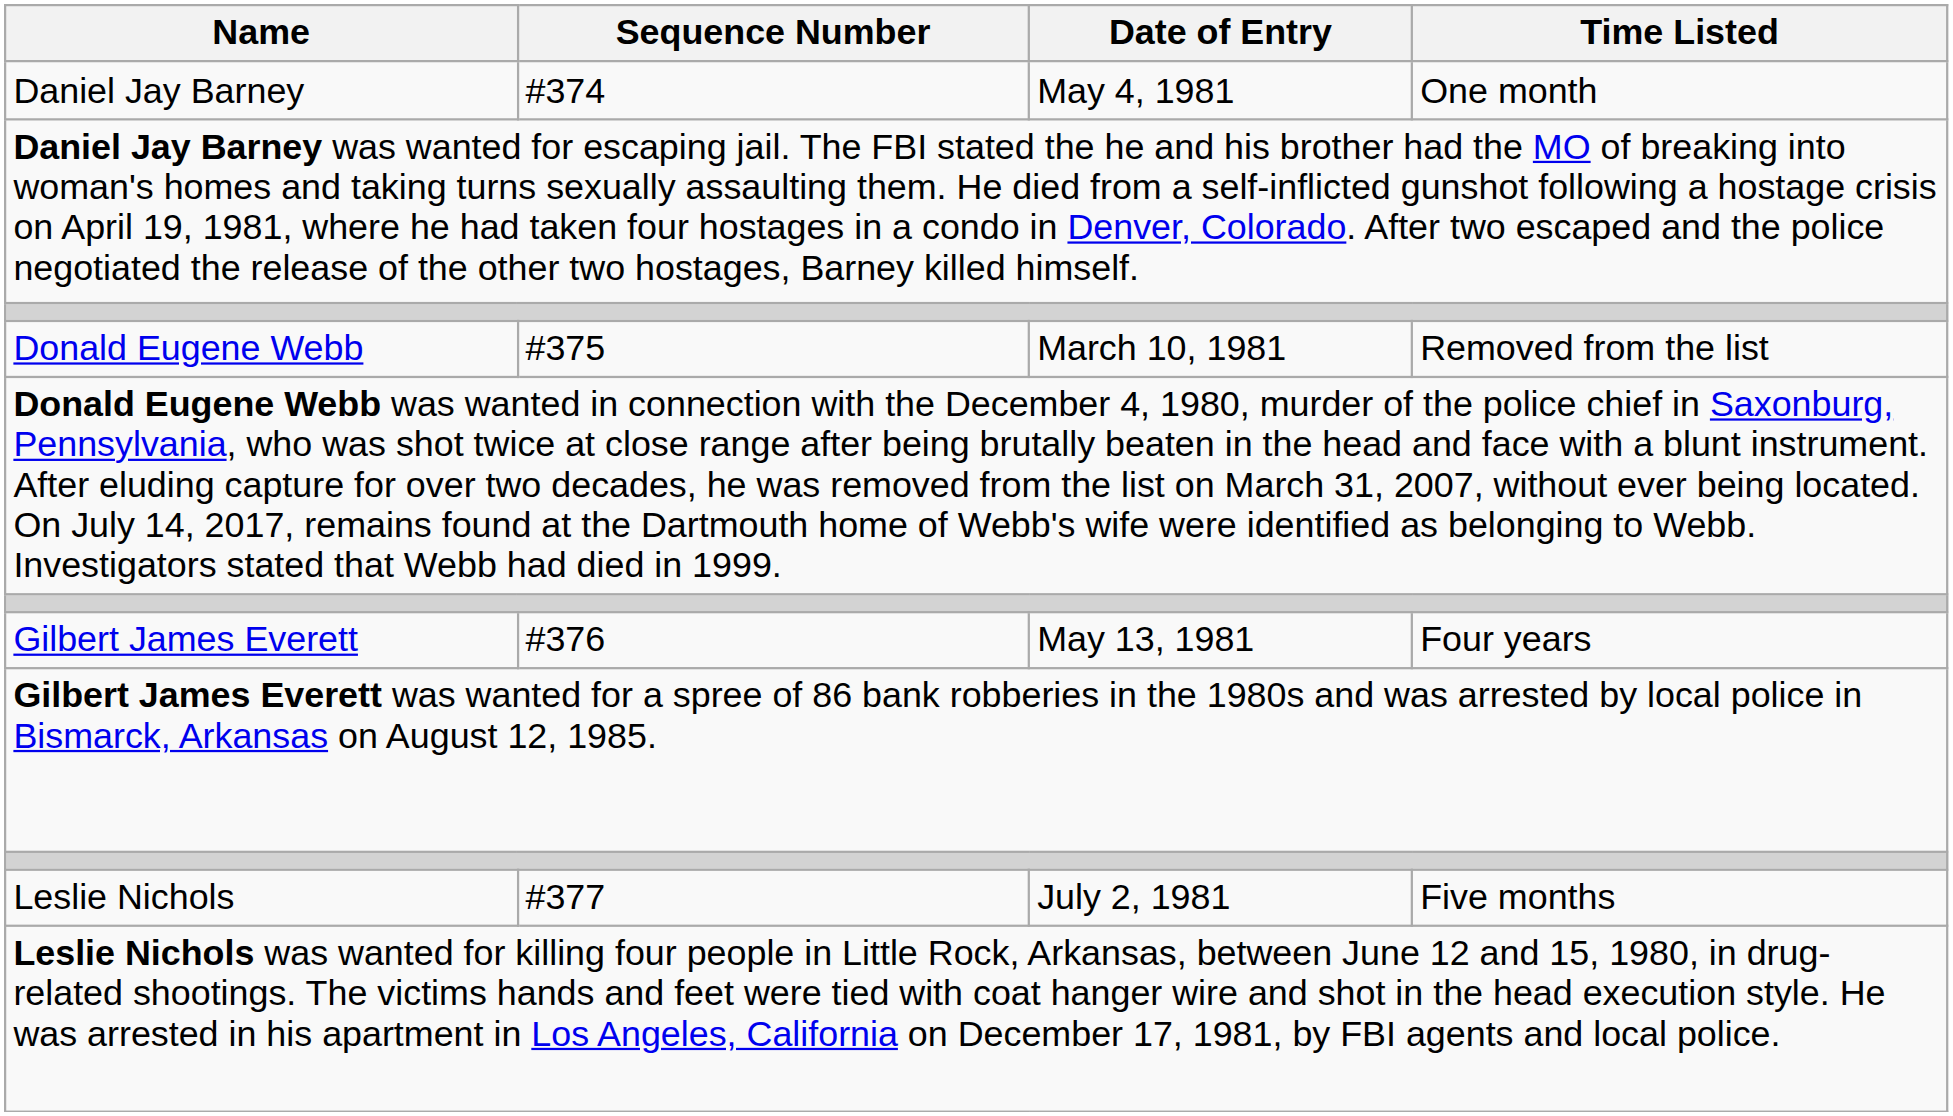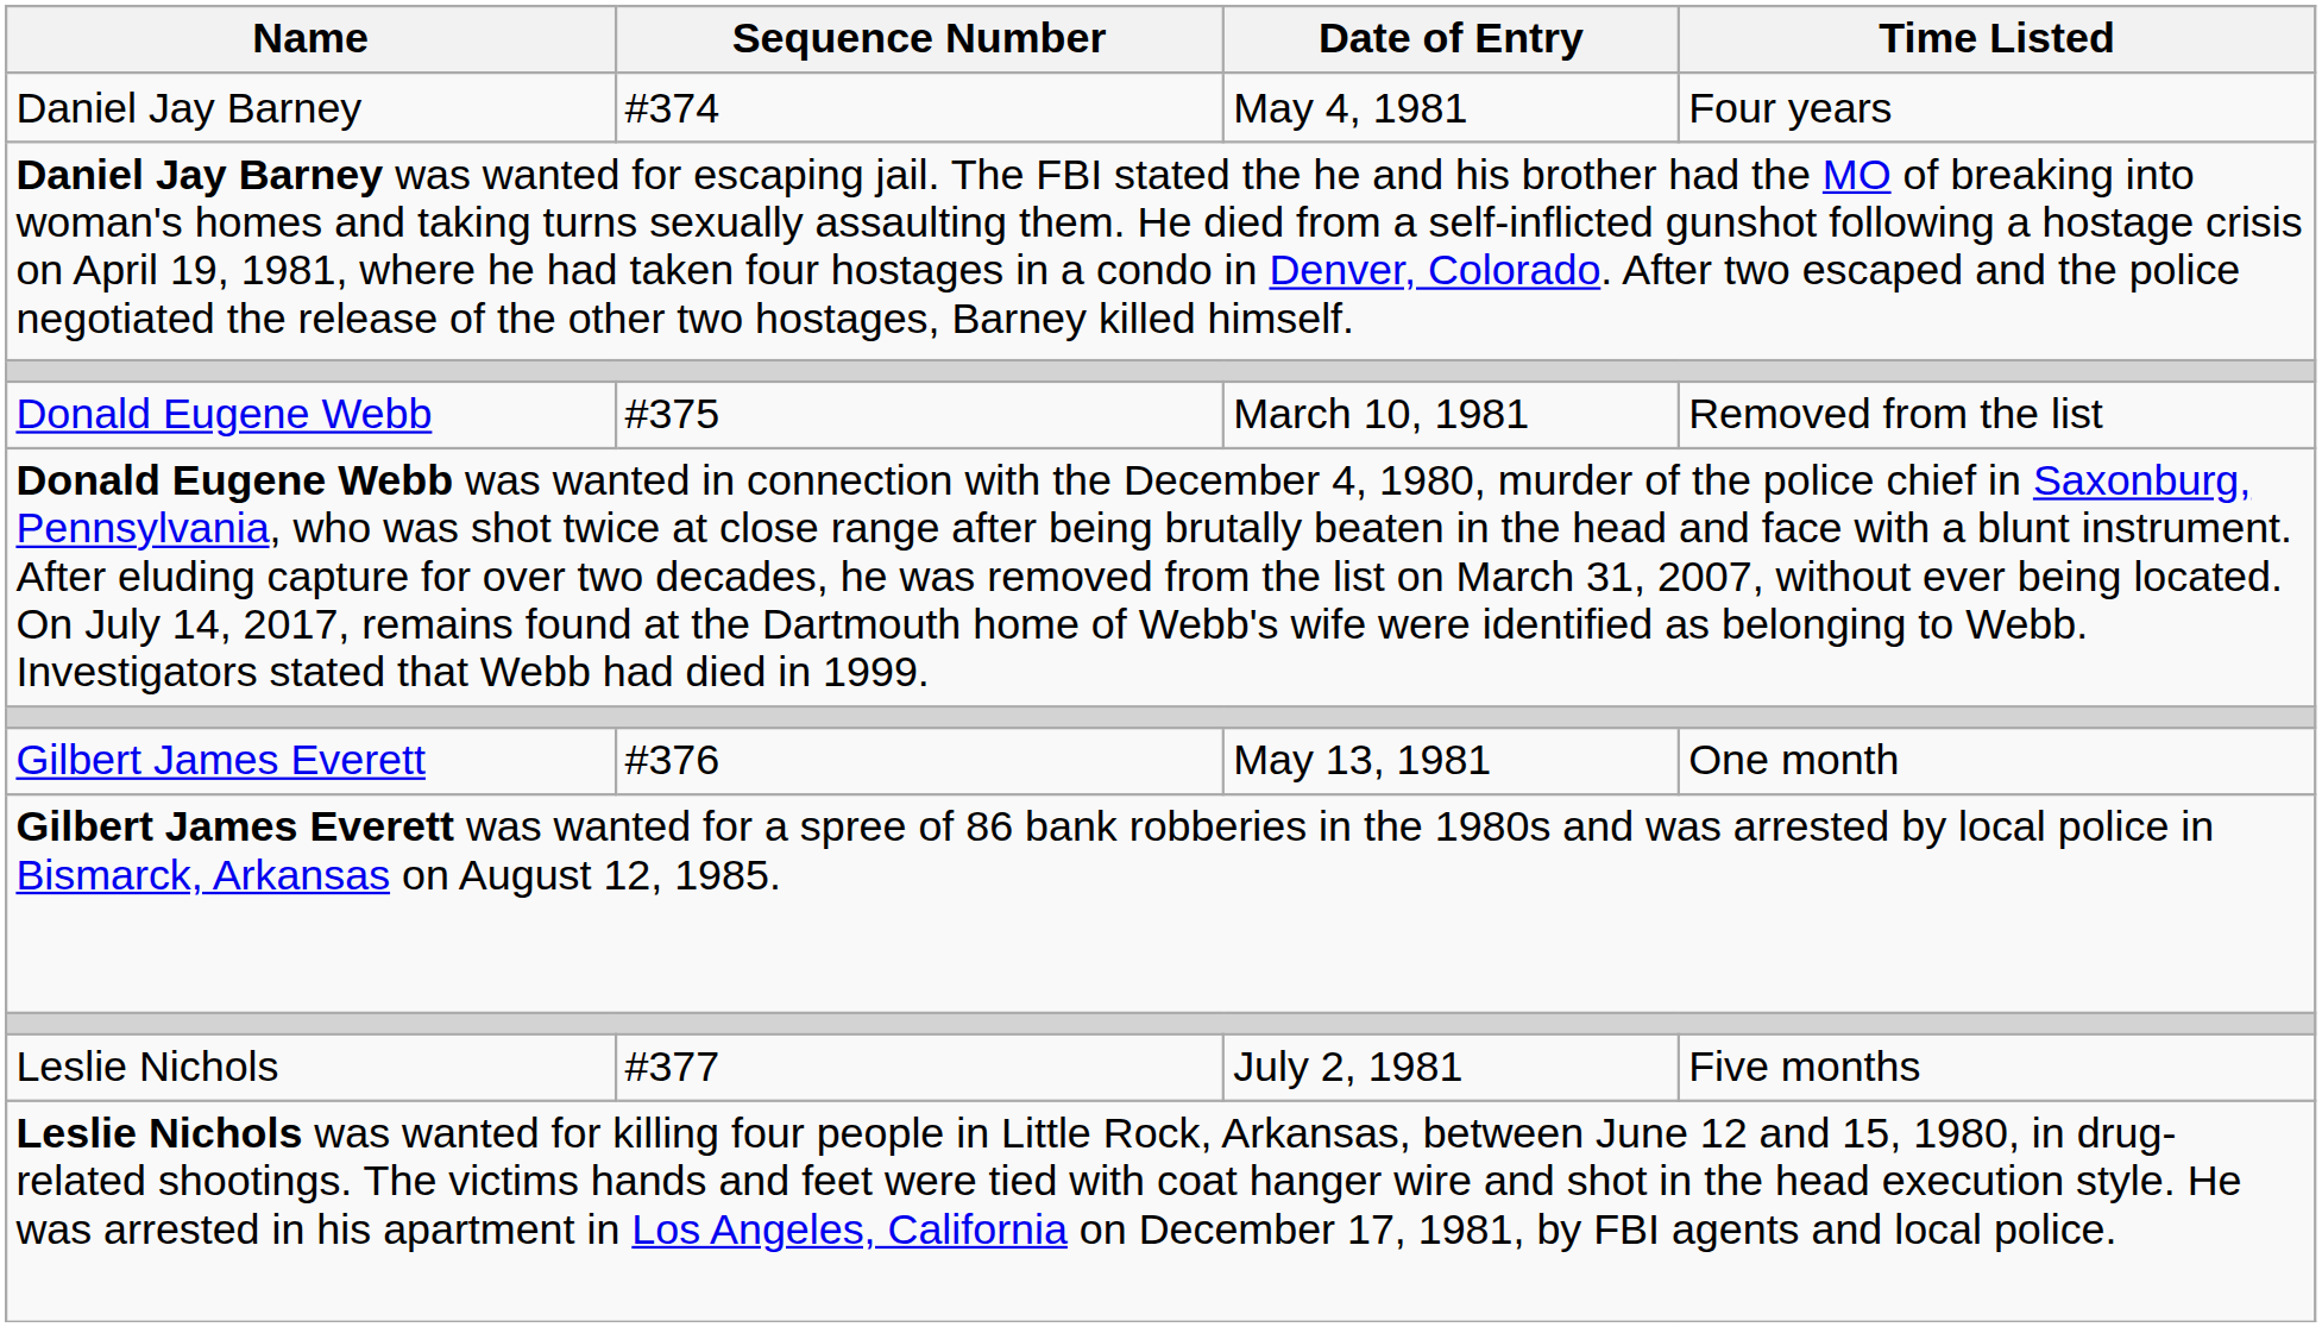Daniel Jay Barney | Time Listed: One month -> Four years
Gilbert James Everett | Time Listed: Four years -> One month
